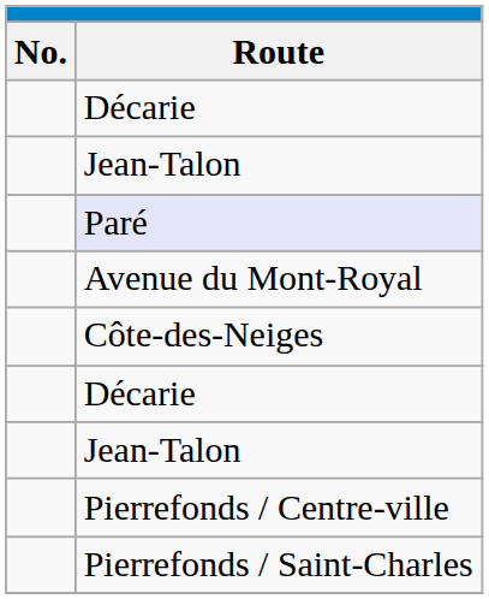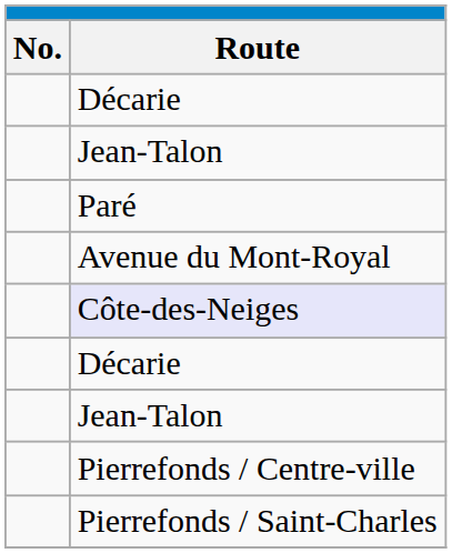Paré | Route: lavender background -> no background
Côte-des-Neiges | Route: no background -> lavender background
